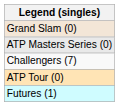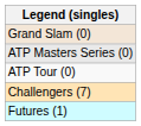row 4 | column 1: Challengers (7) -> ATP Tour (0)
row 5 | column 1: ATP Tour (0) -> Challengers (7)
